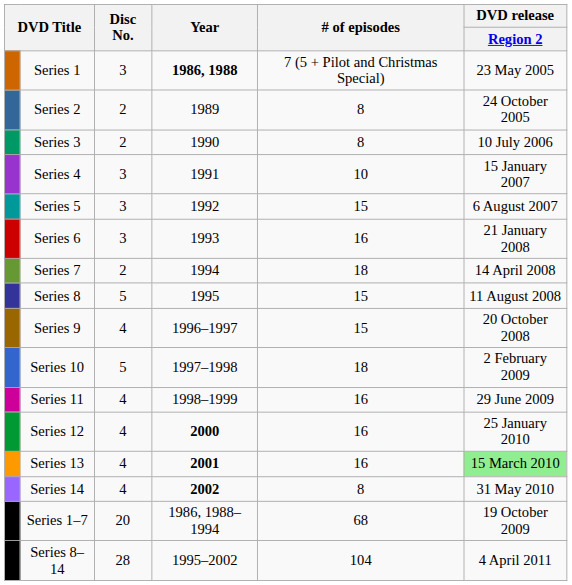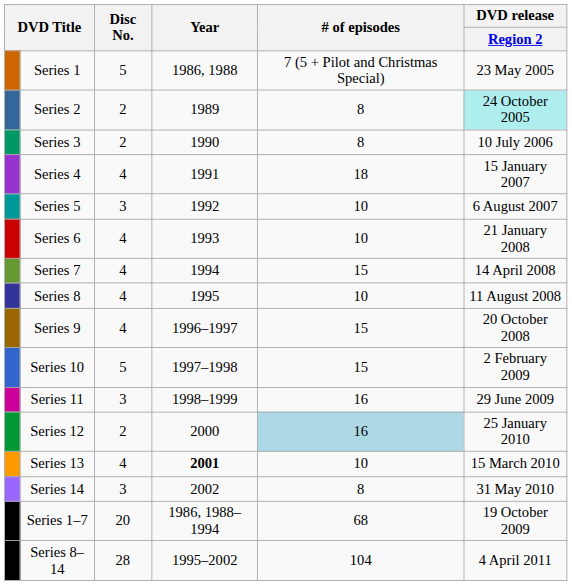Series 1 | Disc No.: 3 -> 5
Series 1 | Year: bold -> normal
Series 2 | DVD release / Region 2: no background -> paleturquoise background
Series 4 | Disc No.: 3 -> 4
Series 4 | # of episodes: 10 -> 18
Series 5 | # of episodes: 15 -> 10
Series 6 | Disc No.: 3 -> 4
Series 6 | # of episodes: 16 -> 10
Series 7 | Disc No.: 2 -> 4
Series 7 | # of episodes: 18 -> 15
Series 8 | Disc No.: 5 -> 4
Series 8 | # of episodes: 15 -> 10
Series 10 | # of episodes: 18 -> 15
Series 11 | Disc No.: 4 -> 3
Series 12 | Disc No.: 4 -> 2
Series 12 | Year: bold -> normal
Series 12 | # of episodes: no background -> lightblue background
Series 13 | # of episodes: 16 -> 10
Series 13 | DVD release / Region 2: lightgreen background -> no background
Series 14 | Disc No.: 4 -> 3
Series 14 | Year: bold -> normal
